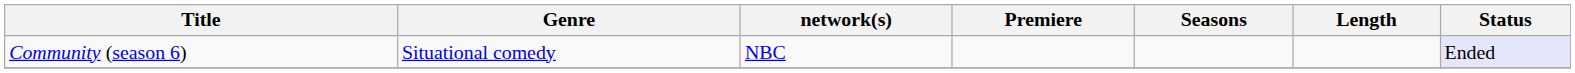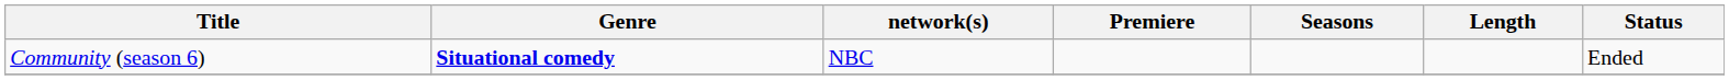Community (season 6) | Genre: normal -> bold
Community (season 6) | Status: lavender background -> no background
